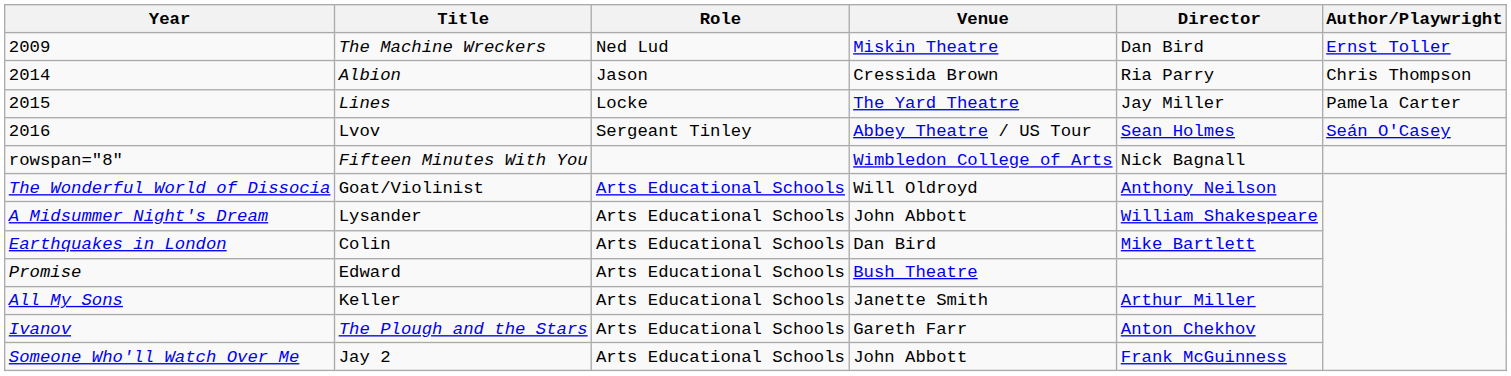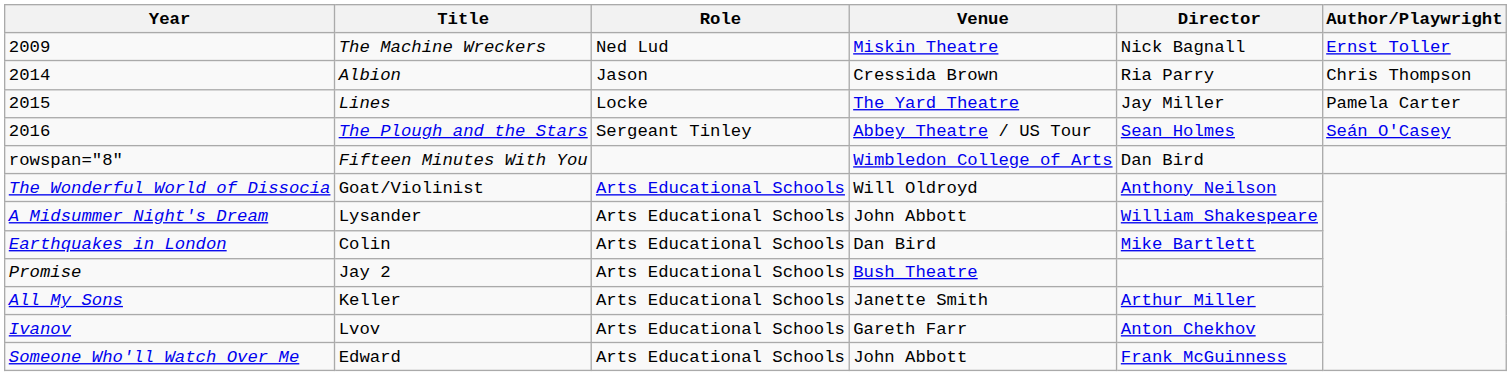2009 | Director: Dan Bird -> Nick Bagnall
2016 | Title: Lvov -> The Plough and the Stars
rowspan="8" | Director: Nick Bagnall -> Dan Bird
Promise | Title: Edward -> Jay 2
Ivanov | Title: The Plough and the Stars -> Lvov
Someone Who'll Watch Over Me | Title: Jay 2 -> Edward
